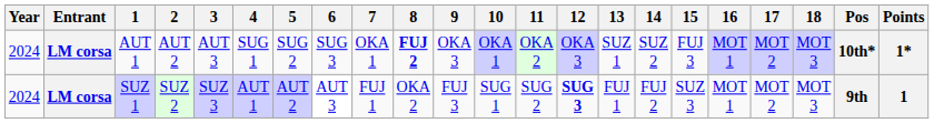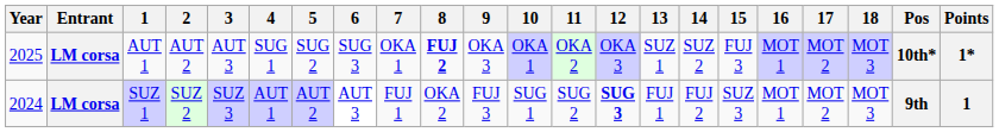row 2 | Year: 2024 -> 2025
